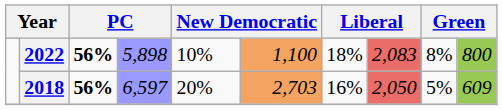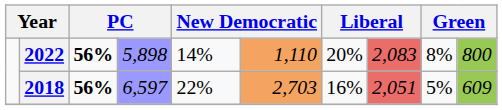2022 | column 5: 10% -> 14%
2022 | column 6: 1,100 -> 1,110
2022 | column 7: 18% -> 20%
2018 | column 5: 20% -> 22%
2018 | column 8: 2,050 -> 2,051
